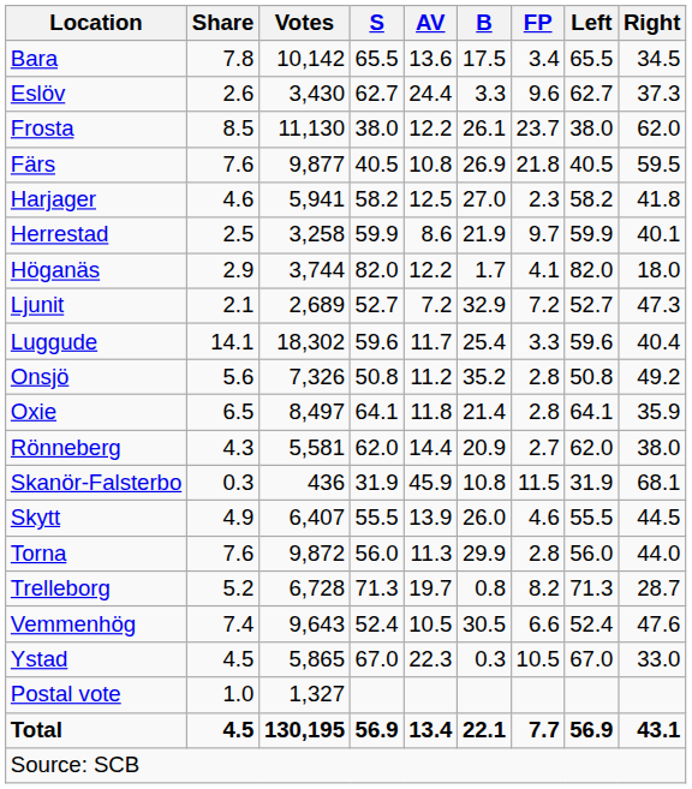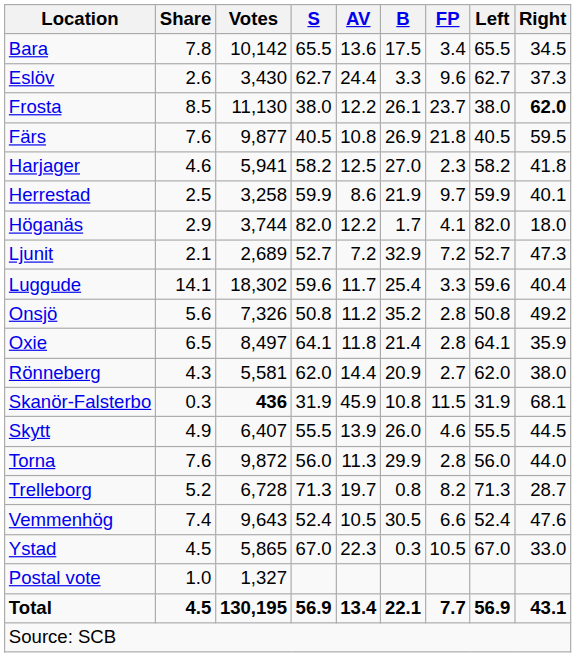Frosta | Right: normal -> bold
Skanör-Falsterbo | Votes: normal -> bold
